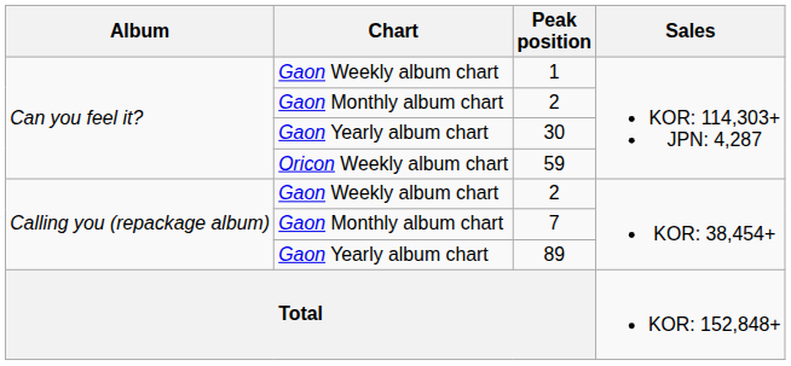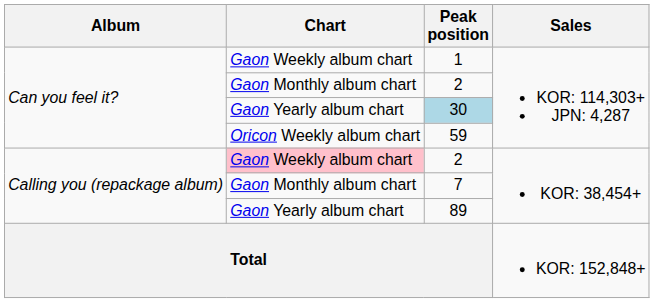30 | Peak position: no background -> lightblue background
Gaon Weekly album chart / 2 | Chart: no background -> pink background
